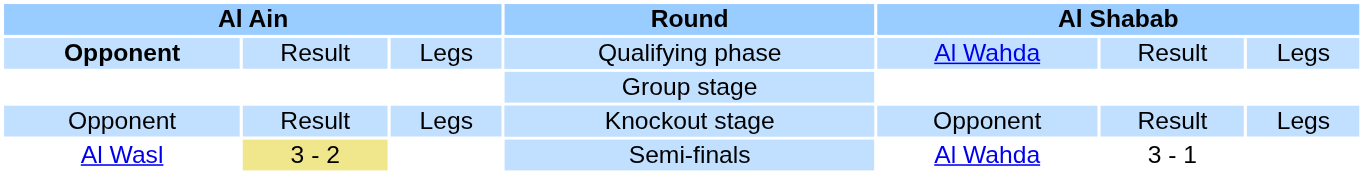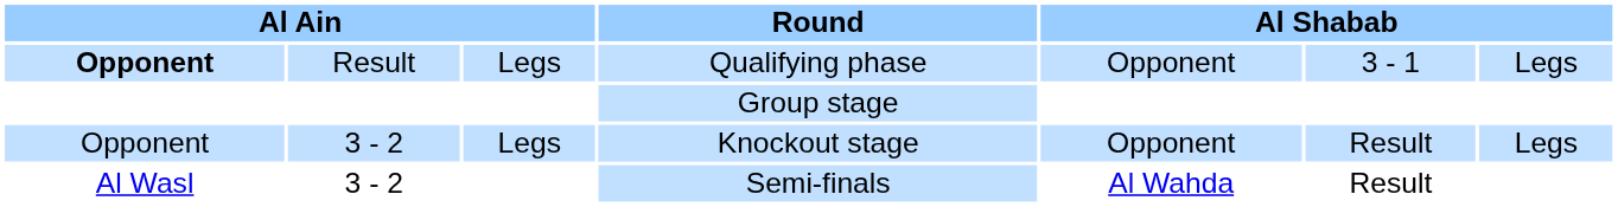Qualifying phase | column 5: Al Wahda -> Opponent
Qualifying phase | column 6: Result -> 3 - 1
Knockout stage | column 2: Result -> 3 - 2
Semi-finals | column 2: khaki background -> no background
Semi-finals | column 6: 3 - 1 -> Result
